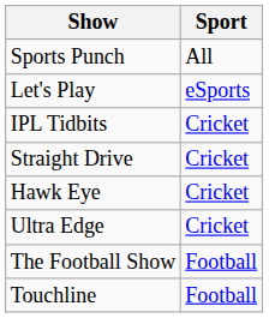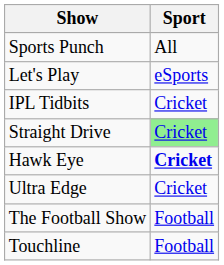Straight Drive | Sport: no background -> lightgreen background
Hawk Eye | Sport: normal -> bold
